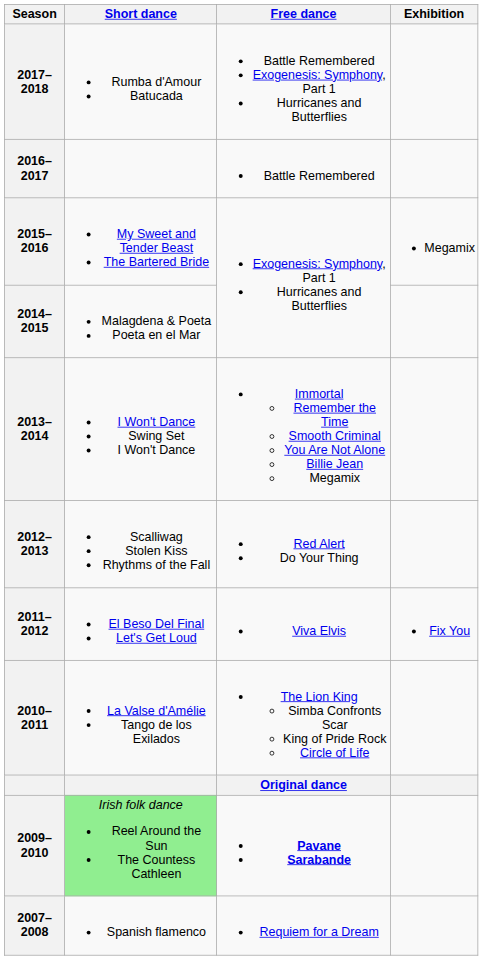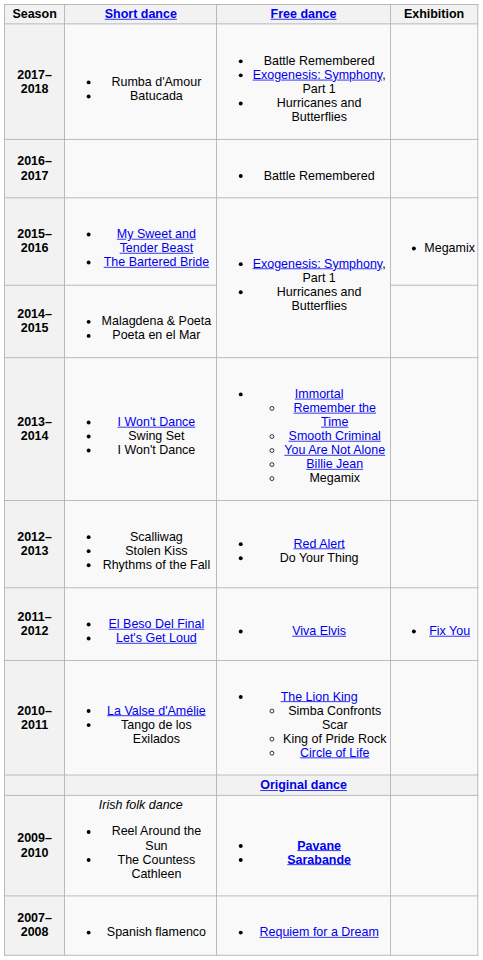2009–2010 | Short dance: lightgreen background -> no background
